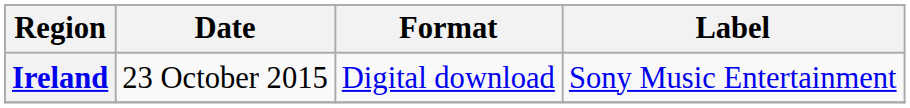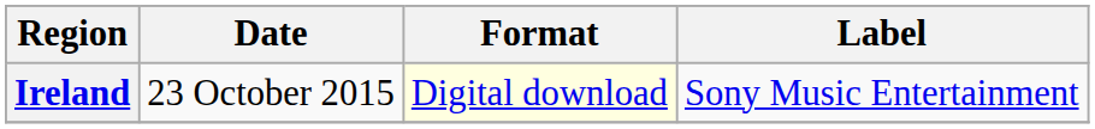Ireland | Format: no background -> lightyellow background
